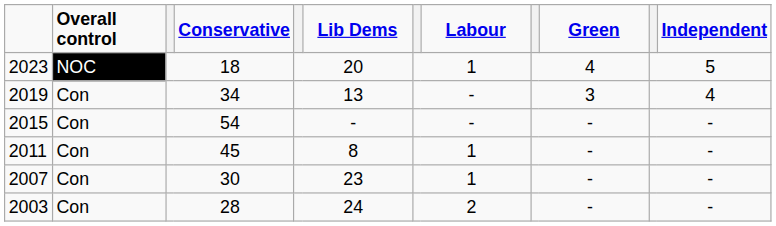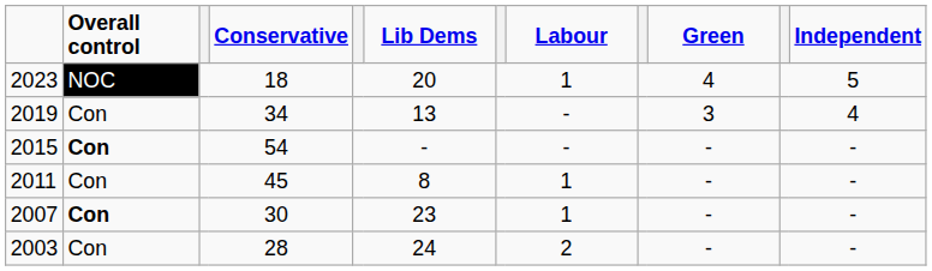2015 | Overall control: normal -> bold
2007 | Overall control: normal -> bold
